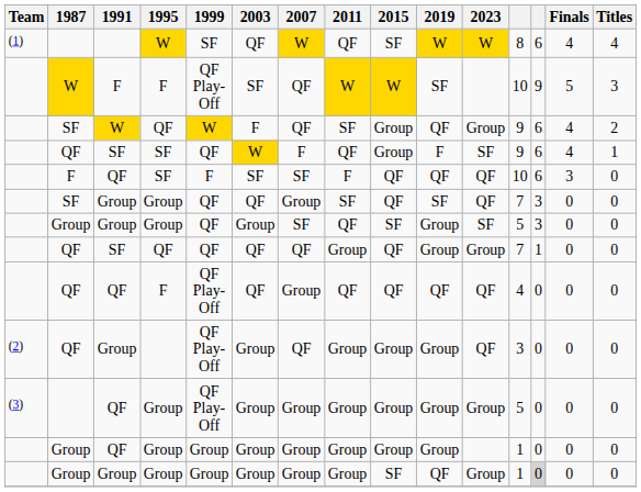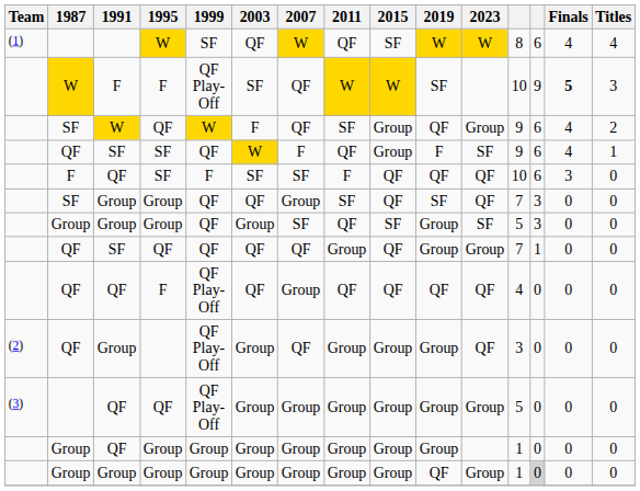row 3 | Finals: normal -> bold
row 12 | 1995: Group -> QF
row 14 | 2015: SF -> Group
